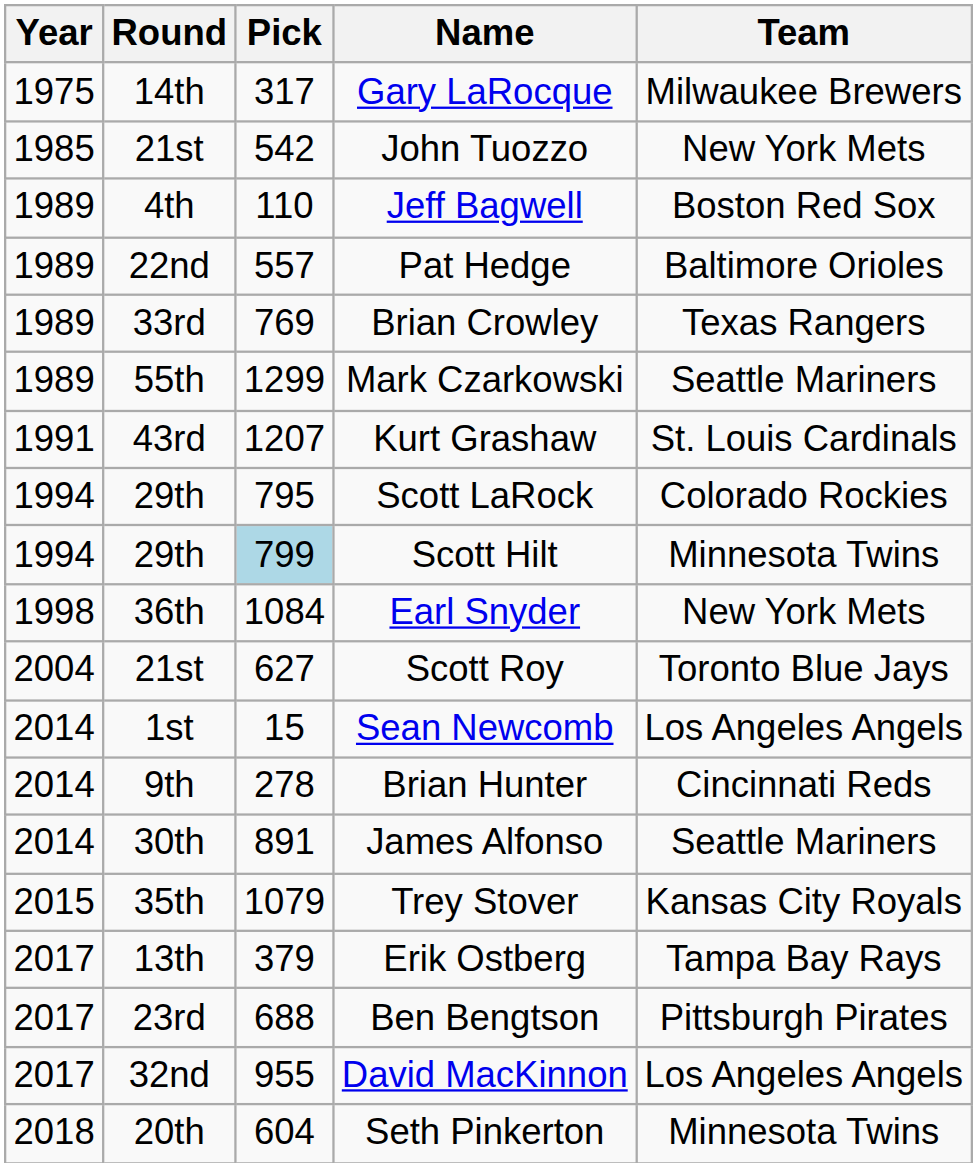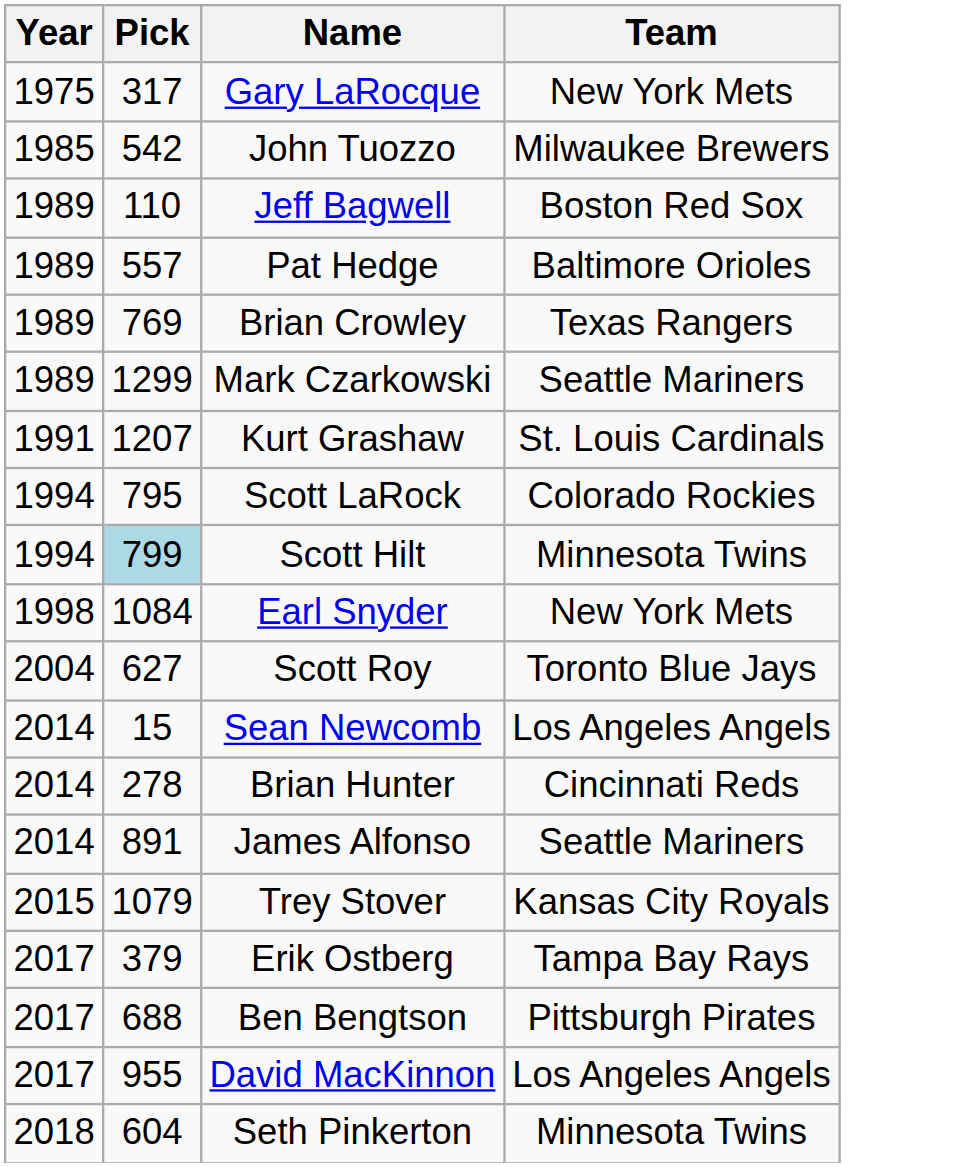- column: Round | 14th | 21st | 4th | 22nd | 33rd | 55th | 43rd | 29th | 29th | 36th | 21st | 1st | 9th | 30th | 35th | 13th | 23rd | 32nd | 20th
Gary LaRocque | Team: Milwaukee Brewers -> New York Mets
John Tuozzo | Team: New York Mets -> Milwaukee Brewers
